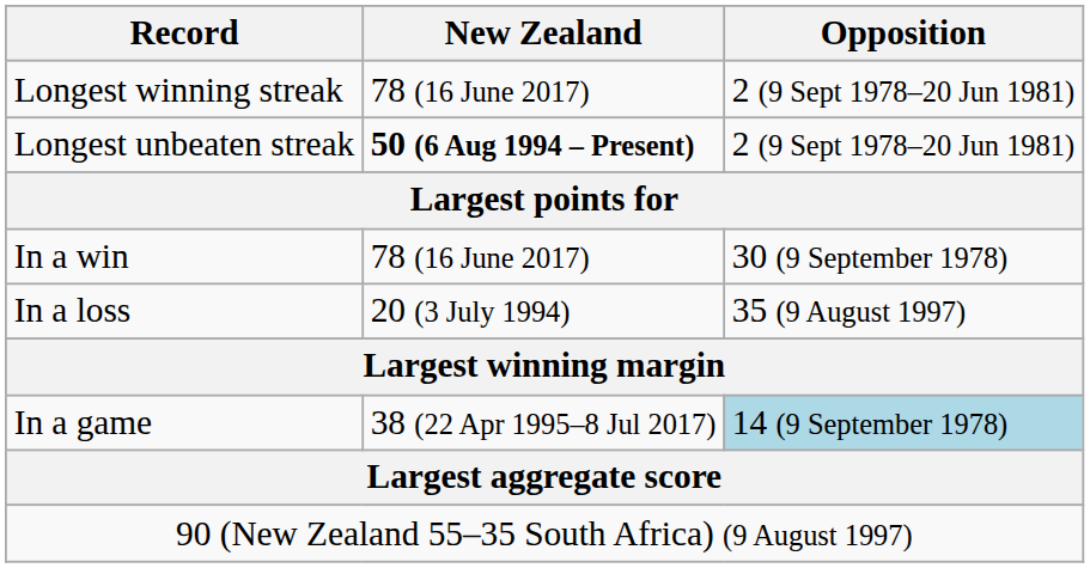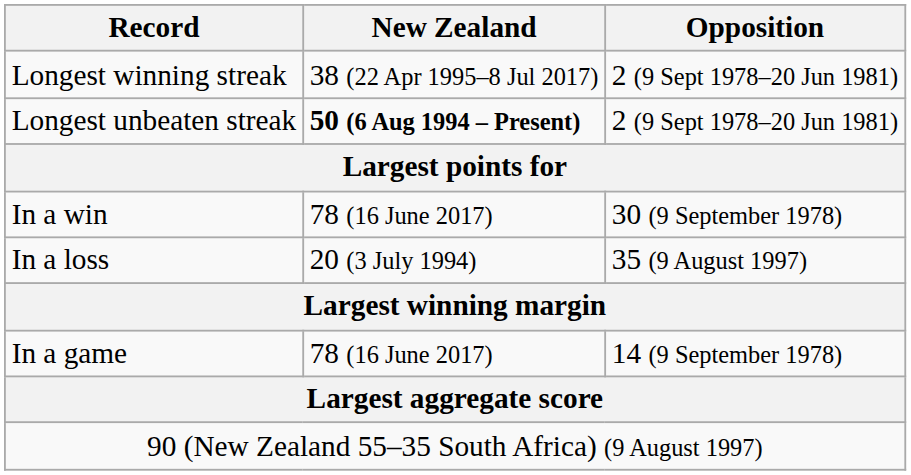Longest winning streak | New Zealand: 78 (16 June 2017) -> 38 (22 Apr 1995–8 Jul 2017)
In a game | New Zealand: 38 (22 Apr 1995–8 Jul 2017) -> 78 (16 June 2017)
In a game | Opposition: lightblue background -> no background
